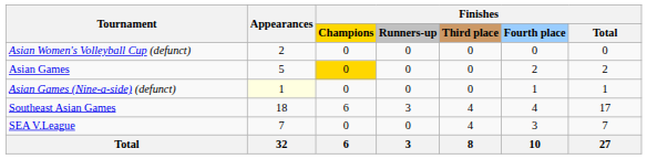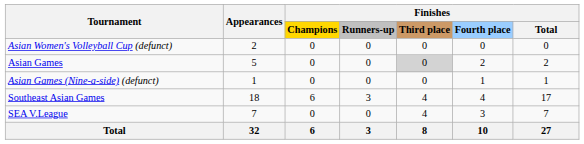Asian Games | Finishes / Champions: gold background -> no background
Asian Games | Finishes / Third place: no background -> lightgrey background
Asian Games (Nine-a-side) (defunct) | Appearances: lightyellow background -> no background
